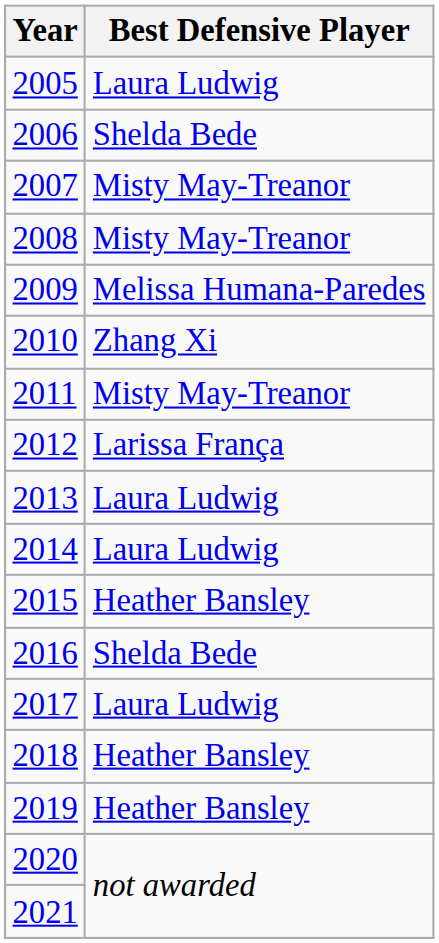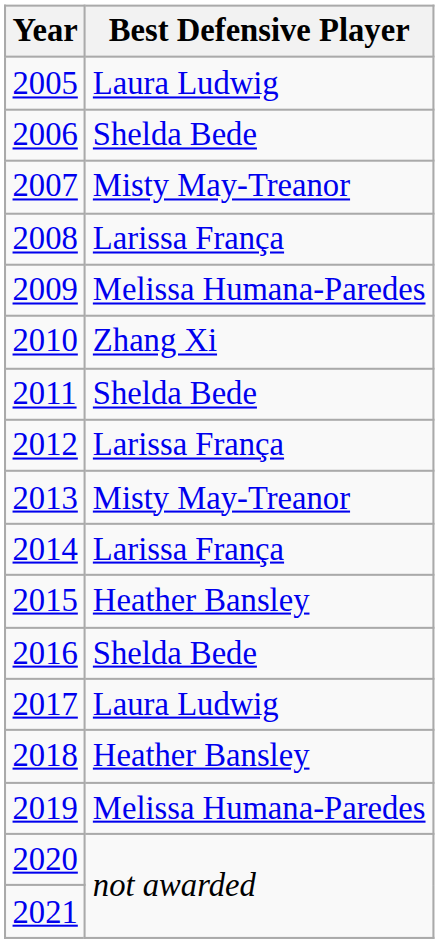2008 | Best Defensive Player: Misty May-Treanor -> Larissa França
2011 | Best Defensive Player: Misty May-Treanor -> Shelda Bede
2013 | Best Defensive Player: Laura Ludwig -> Misty May-Treanor
2014 | Best Defensive Player: Laura Ludwig -> Larissa França
2019 | Best Defensive Player: Heather Bansley -> Melissa Humana-Paredes
